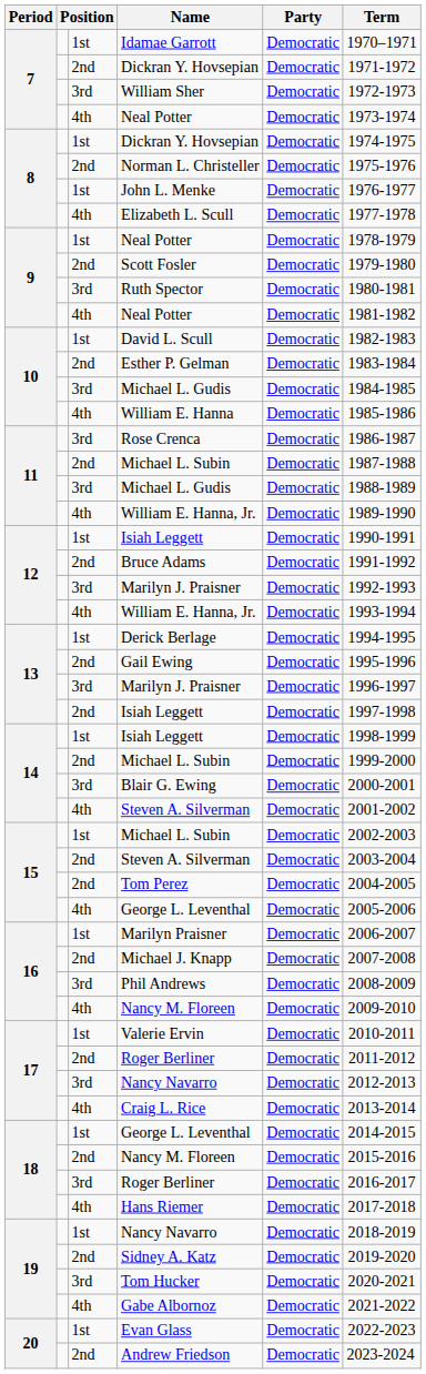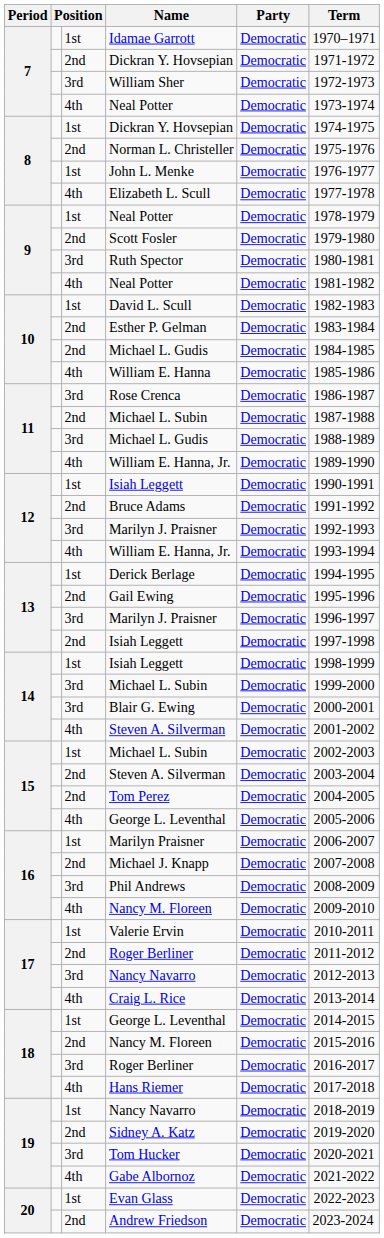10 / Michael L. Gudis | column 3: 3rd -> 2nd
14 / Michael L. Subin | column 3: 2nd -> 3rd
